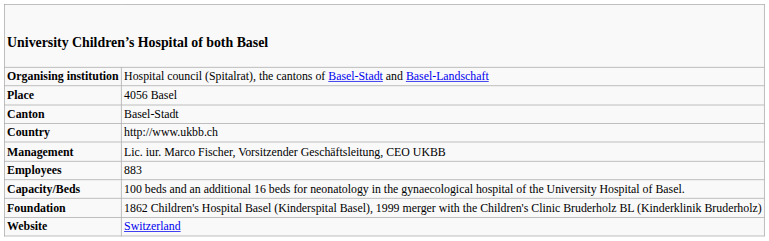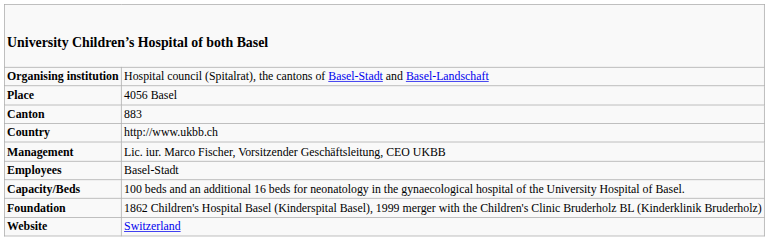Canton | column 2: Basel-Stadt -> 883
Employees | column 2: 883 -> Basel-Stadt
